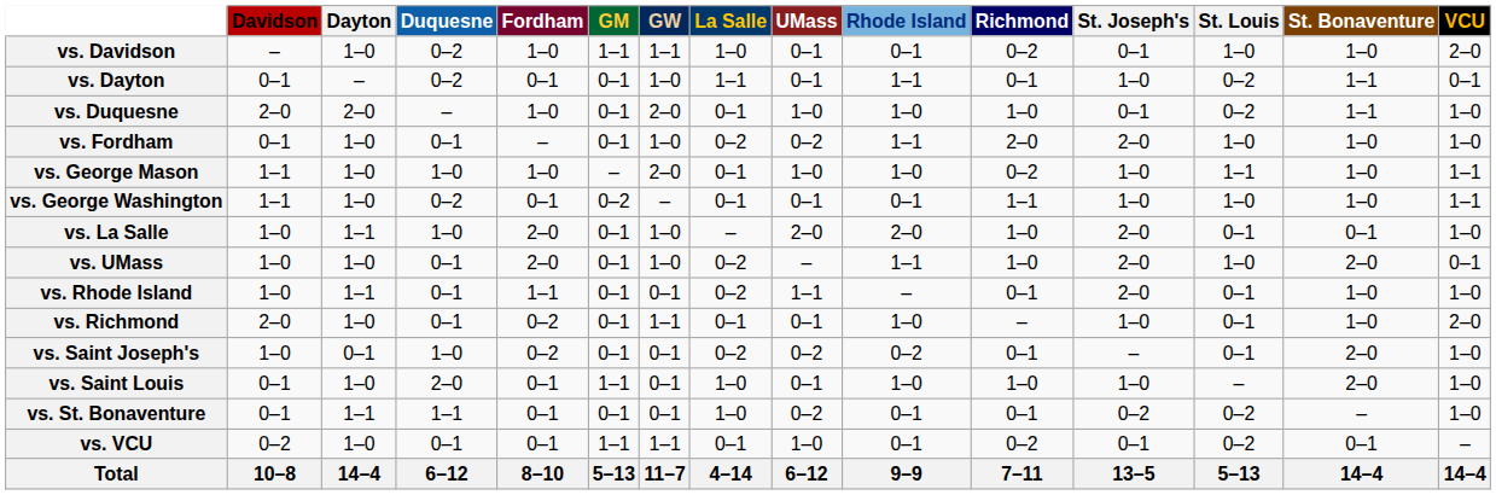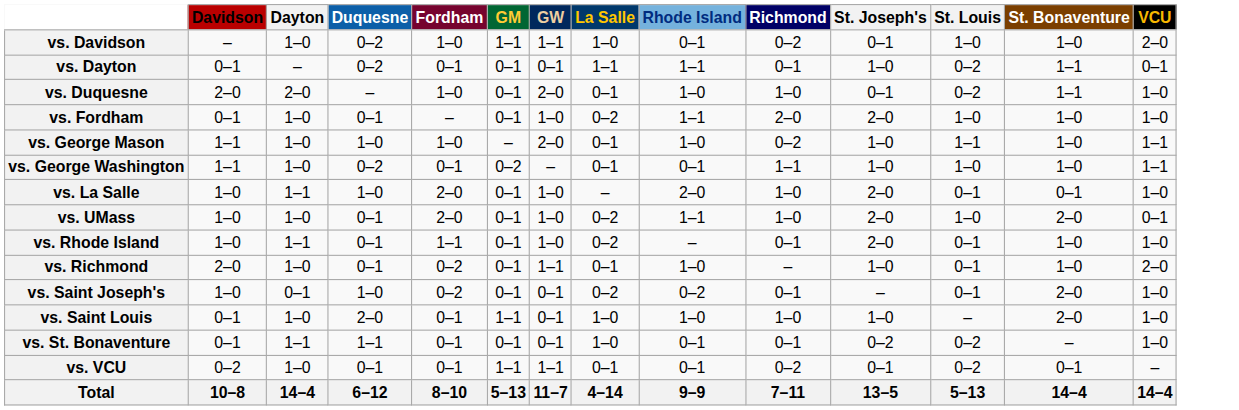- column: UMass | 0–1 | 0–1 | 1–0 | 0–2 | 1–0 | 0–1 | 2–0 | – | 1–1 | 0–1 | 0–2 | 0–1 | 0–2 | 1–0 | 6–12
vs. Dayton | GW: 1–0 -> 0–1
vs. Rhode Island | GW: 0–1 -> 1–0
